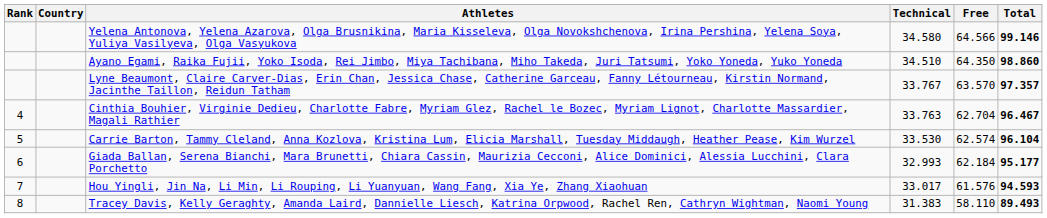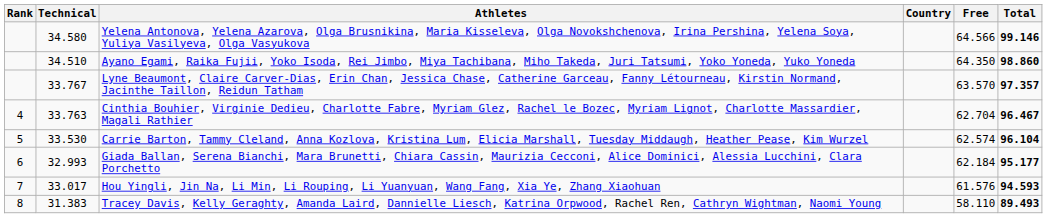columns swapped: Country <-> Technical
